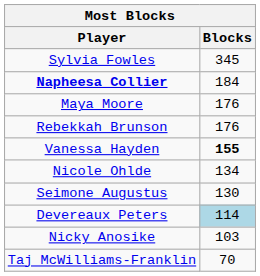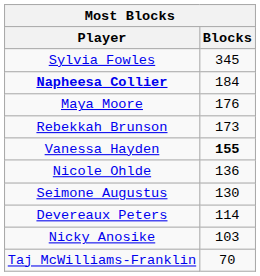Rebekkah Brunson | Blocks: 176 -> 173
Nicole Ohlde | Blocks: 134 -> 136
Devereaux Peters | Blocks: lightblue background -> no background
